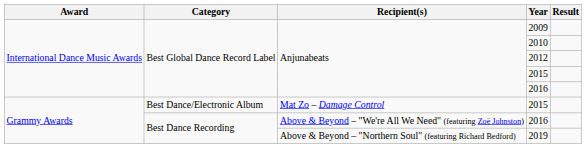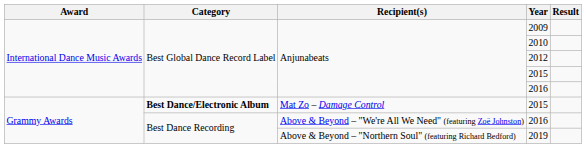Mat Zo – Damage Control / 2015 | Category: normal -> bold
